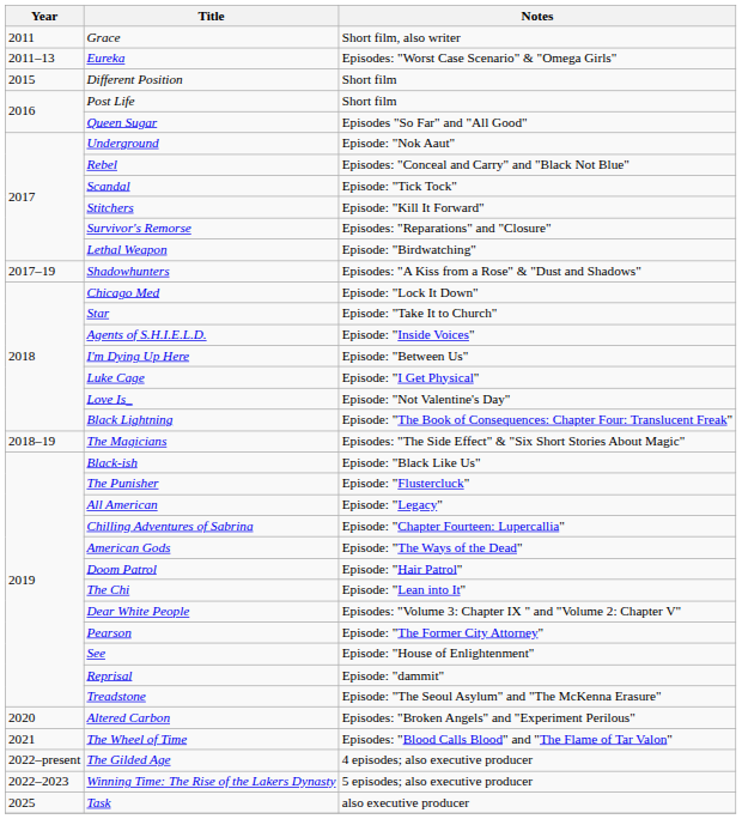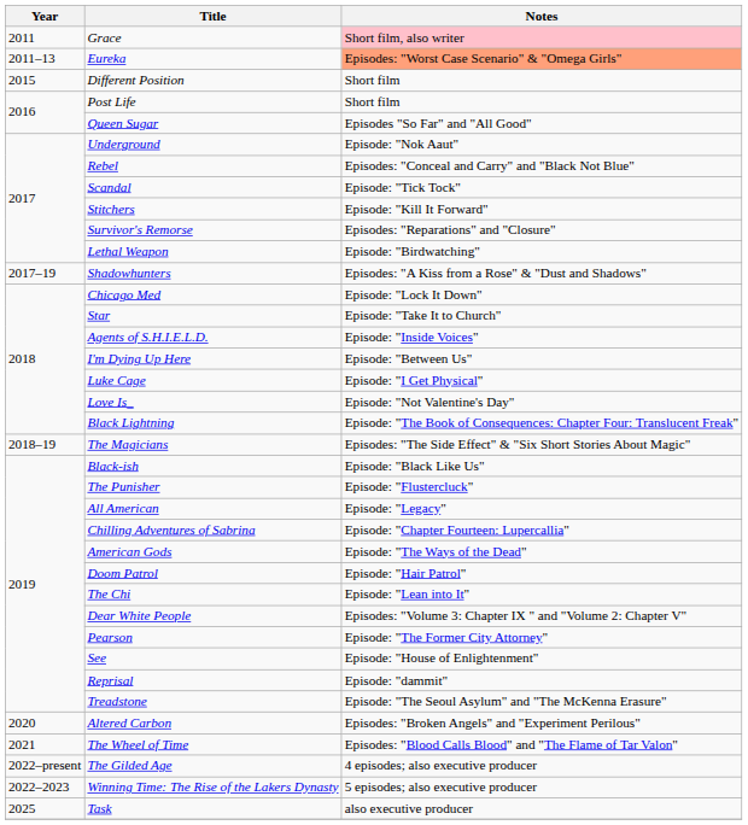Grace | Notes: no background -> pink background
Eureka | Notes: no background -> lightsalmon background
